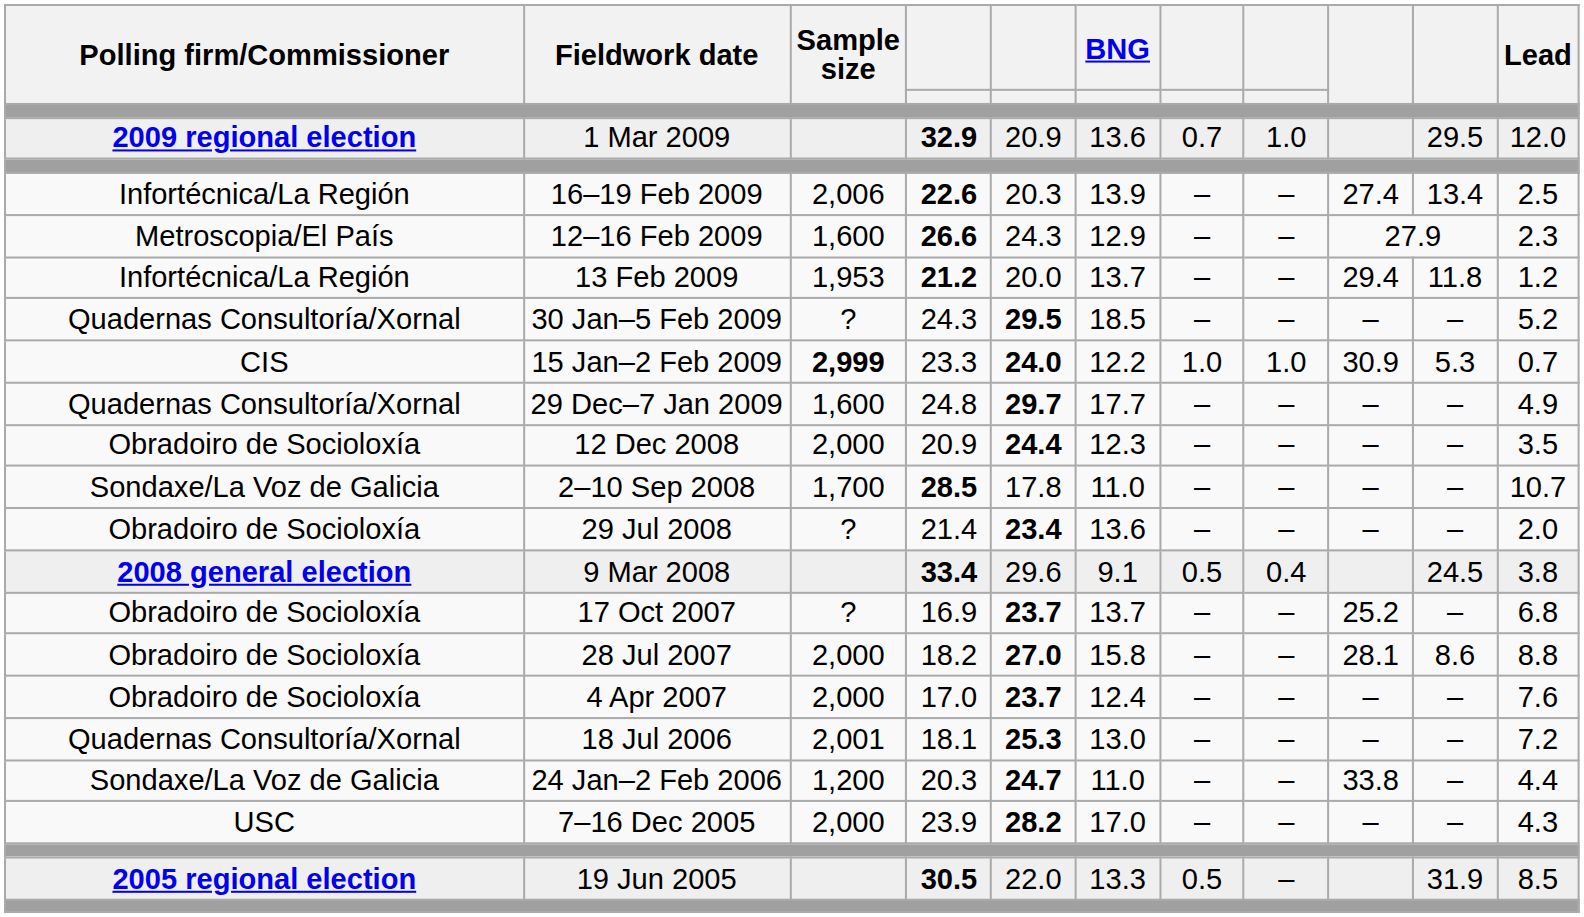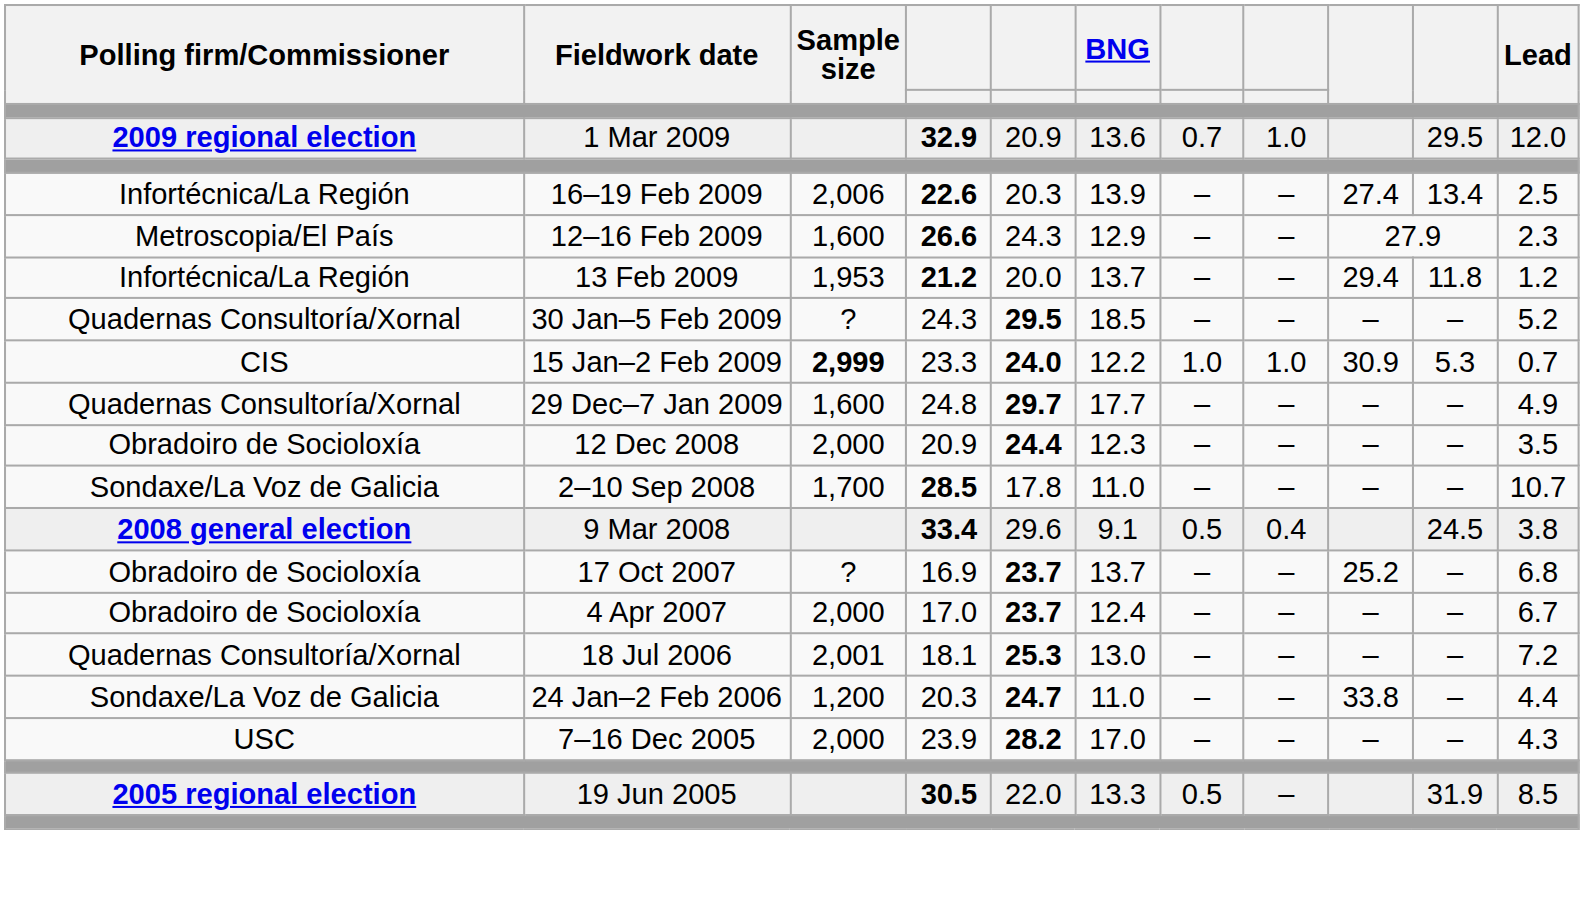- row: Obradoiro de Socioloxía | 29 Jul 2008 | ? | 21.4 | 23.4 | 13.6 | – | – | – | – | 2.0
- row: Obradoiro de Socioloxía | 28 Jul 2007 | 2,000 | 18.2 | 27.0 | 15.8 | – | – | 28.1 | 8.6 | 8.8
4 Apr 2007 | Lead: 7.6 -> 6.7
